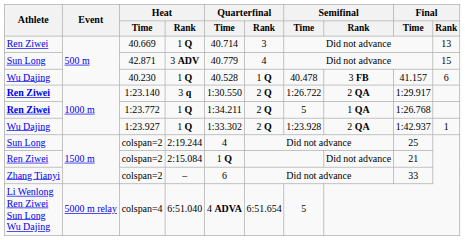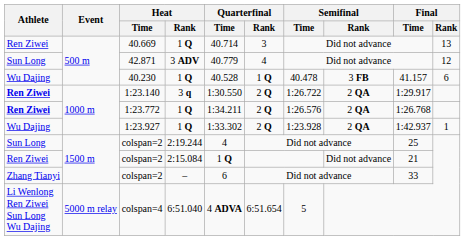42.871 | Final / Rank: 15 -> 12
1:23.772 | Semifinal / Time: 5 -> 1:26.576
1:23.772 | Semifinal / Rank: 1 QA -> 2 QA
